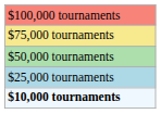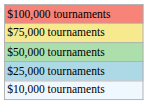row 5 | column 1: bold -> normal
